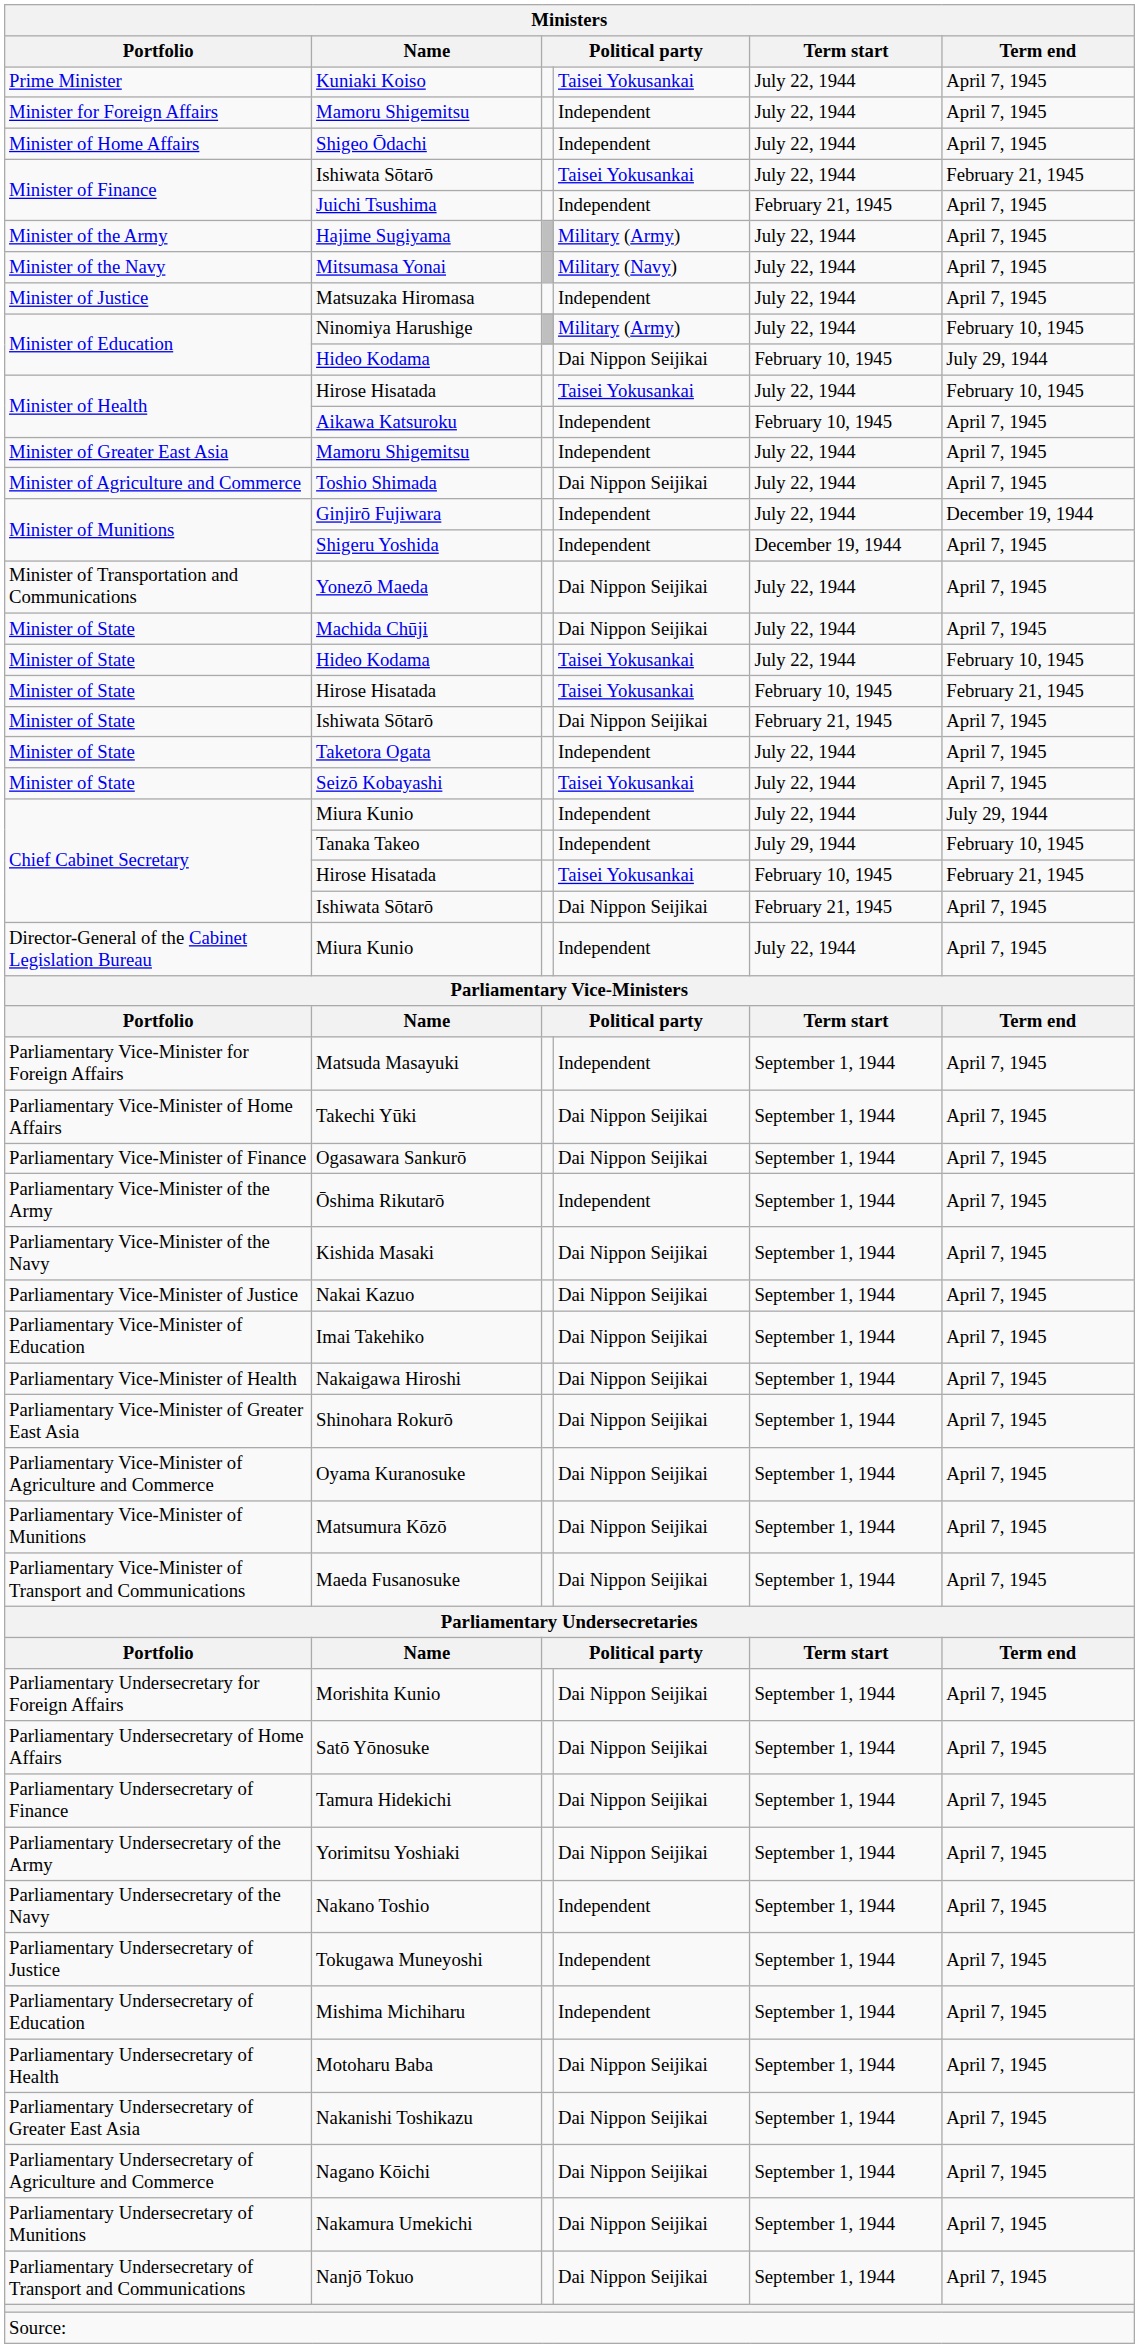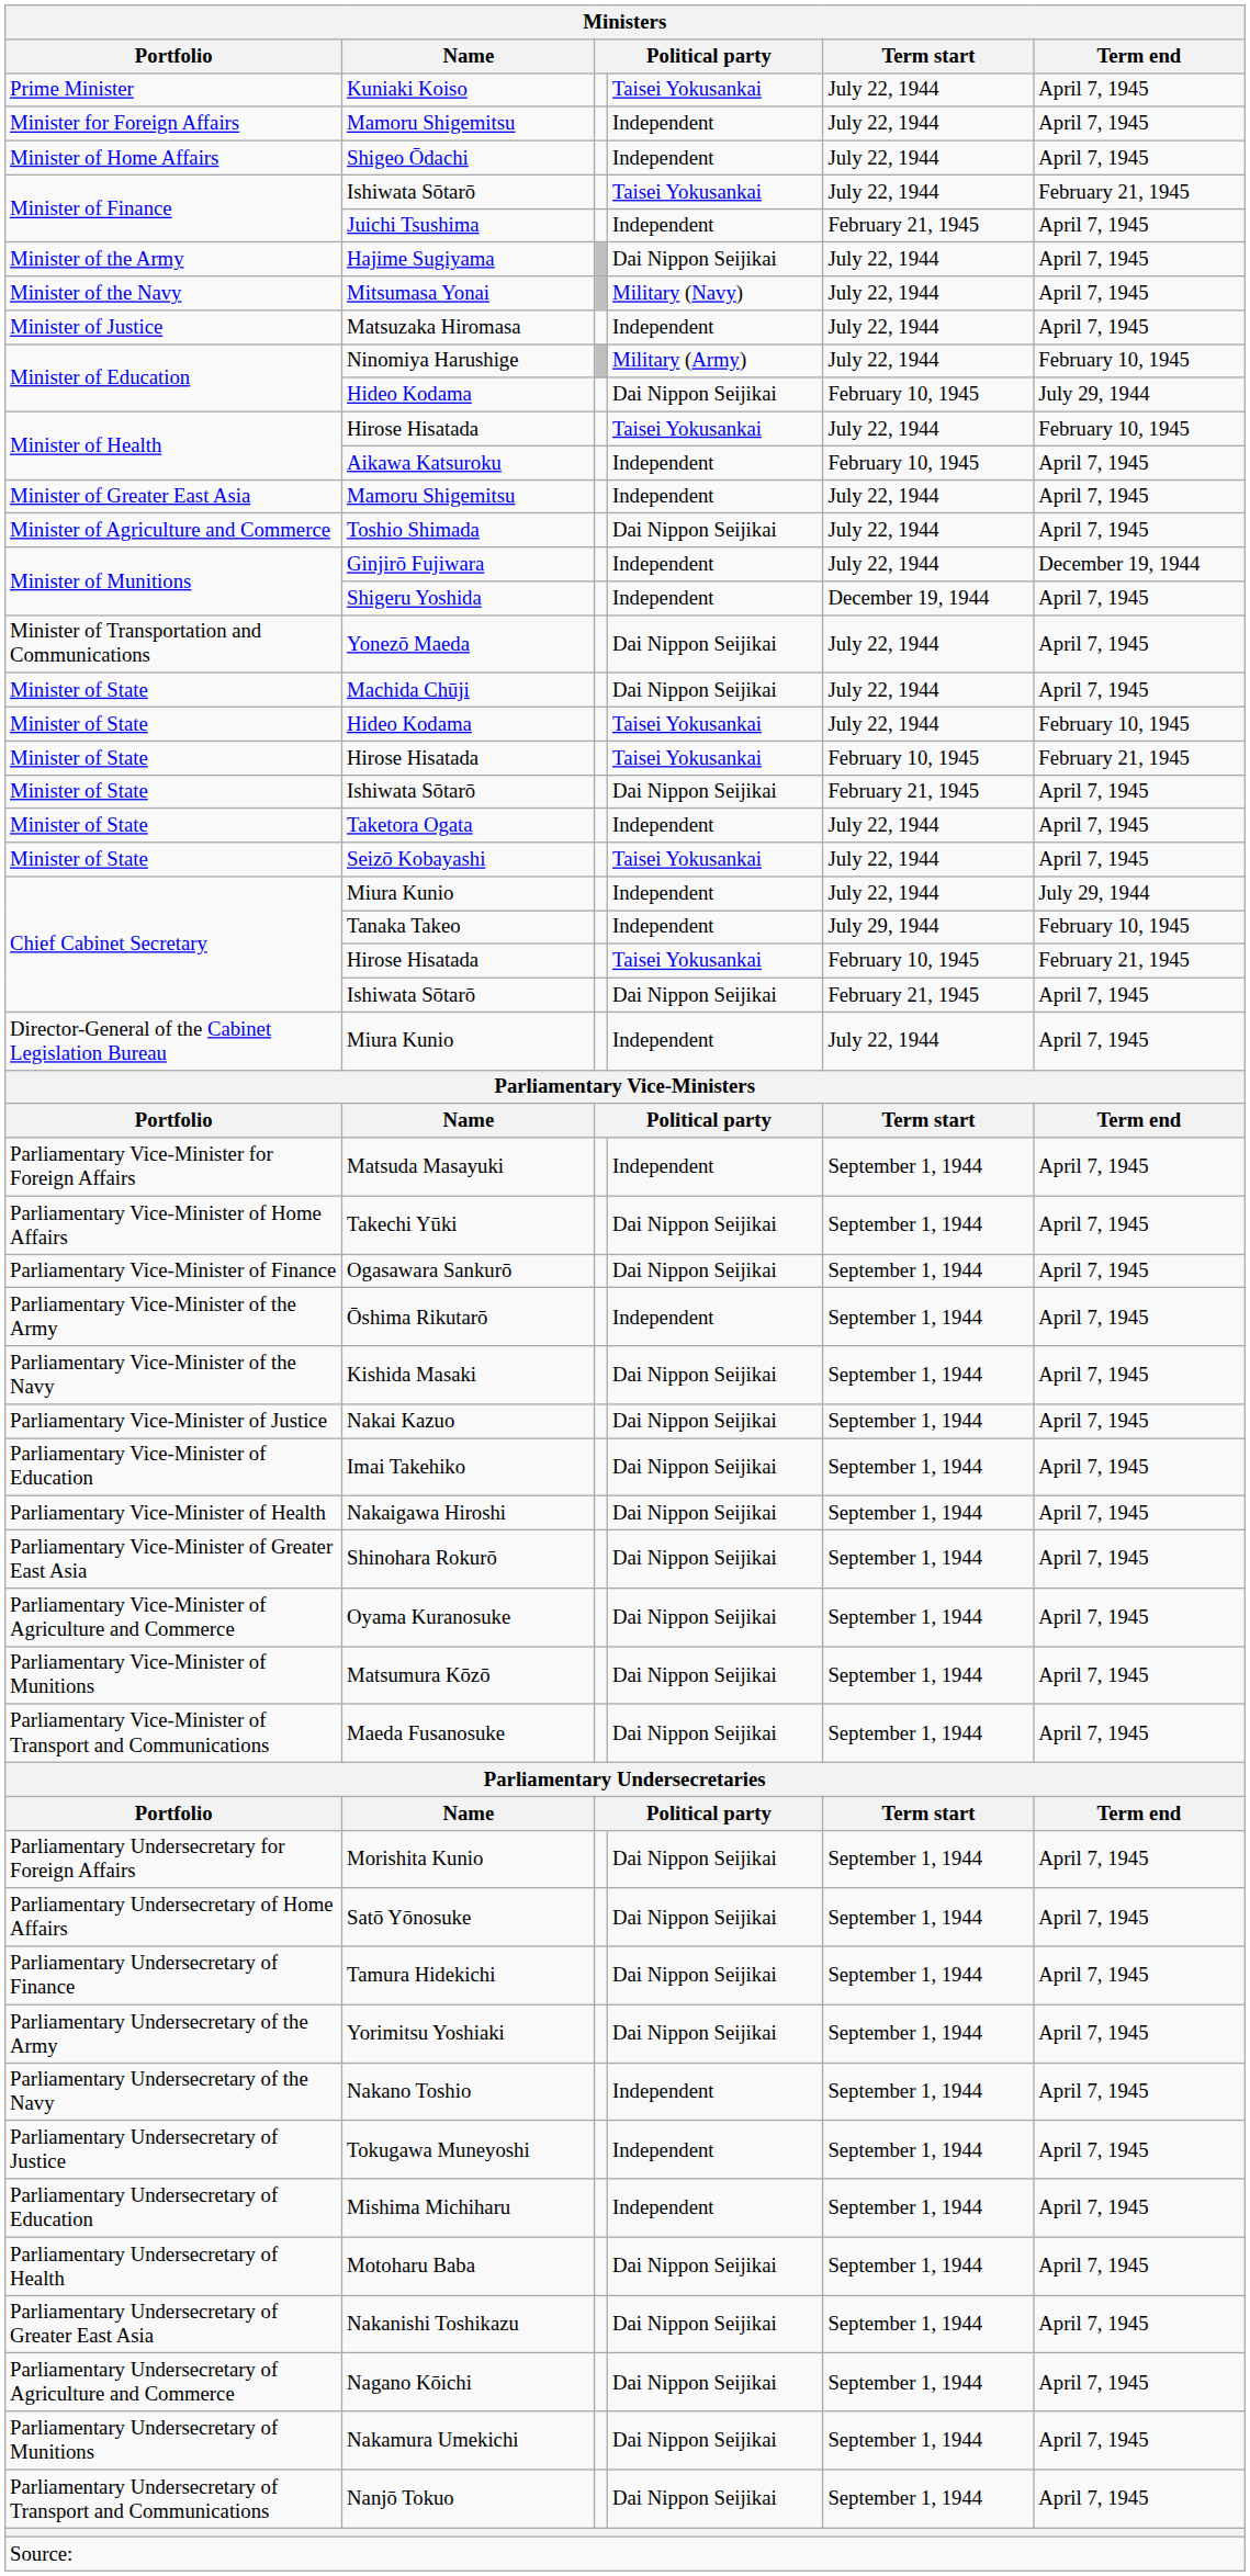Hajime Sugiyama | column 4: Military (Army) -> Dai Nippon Seijikai
